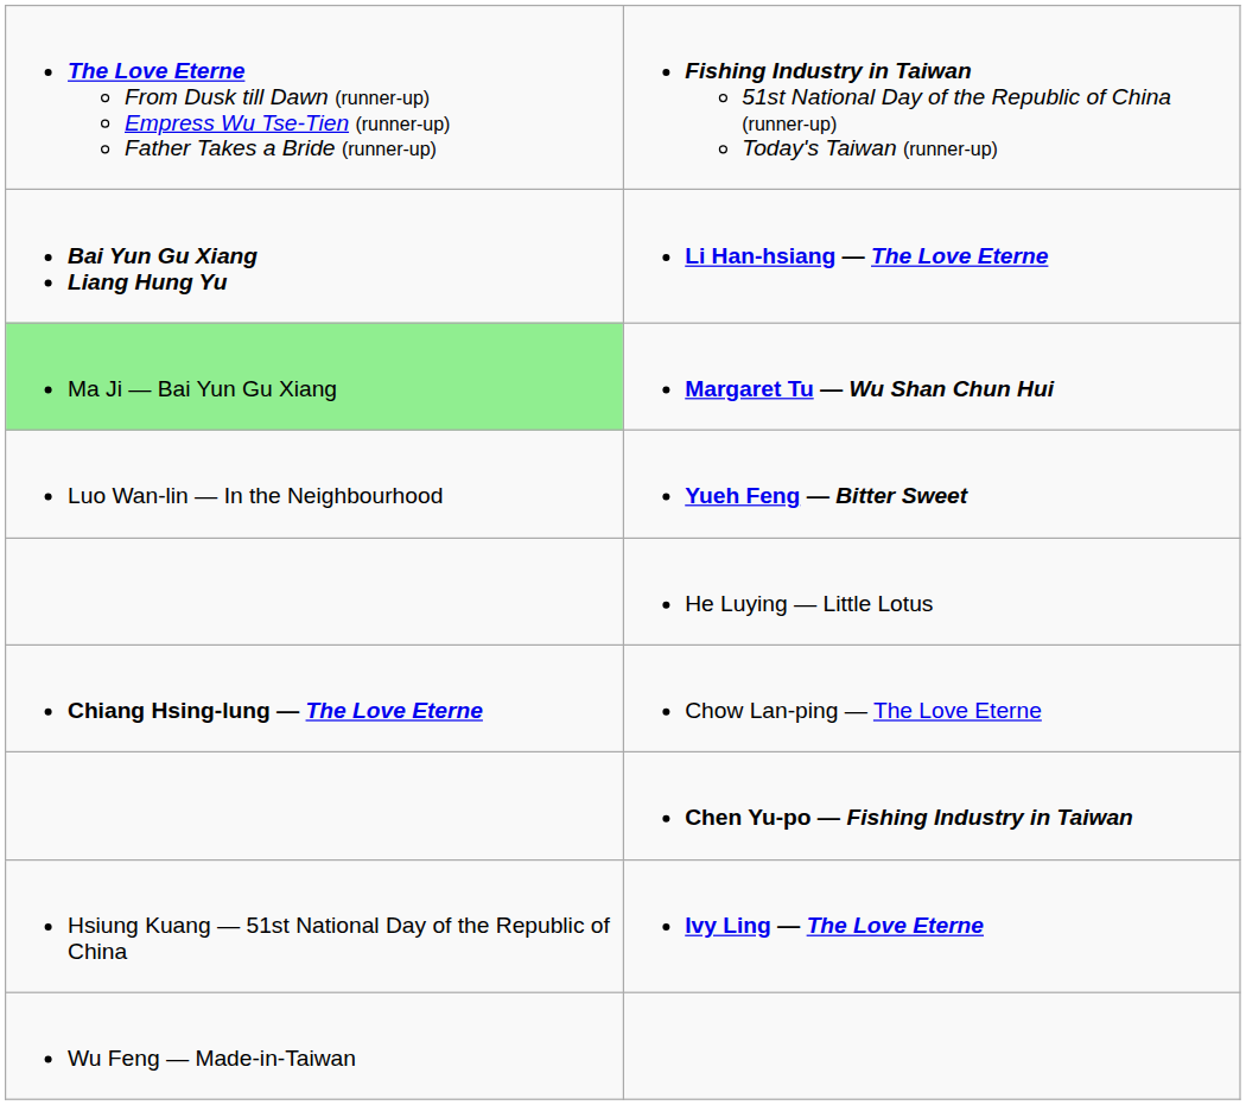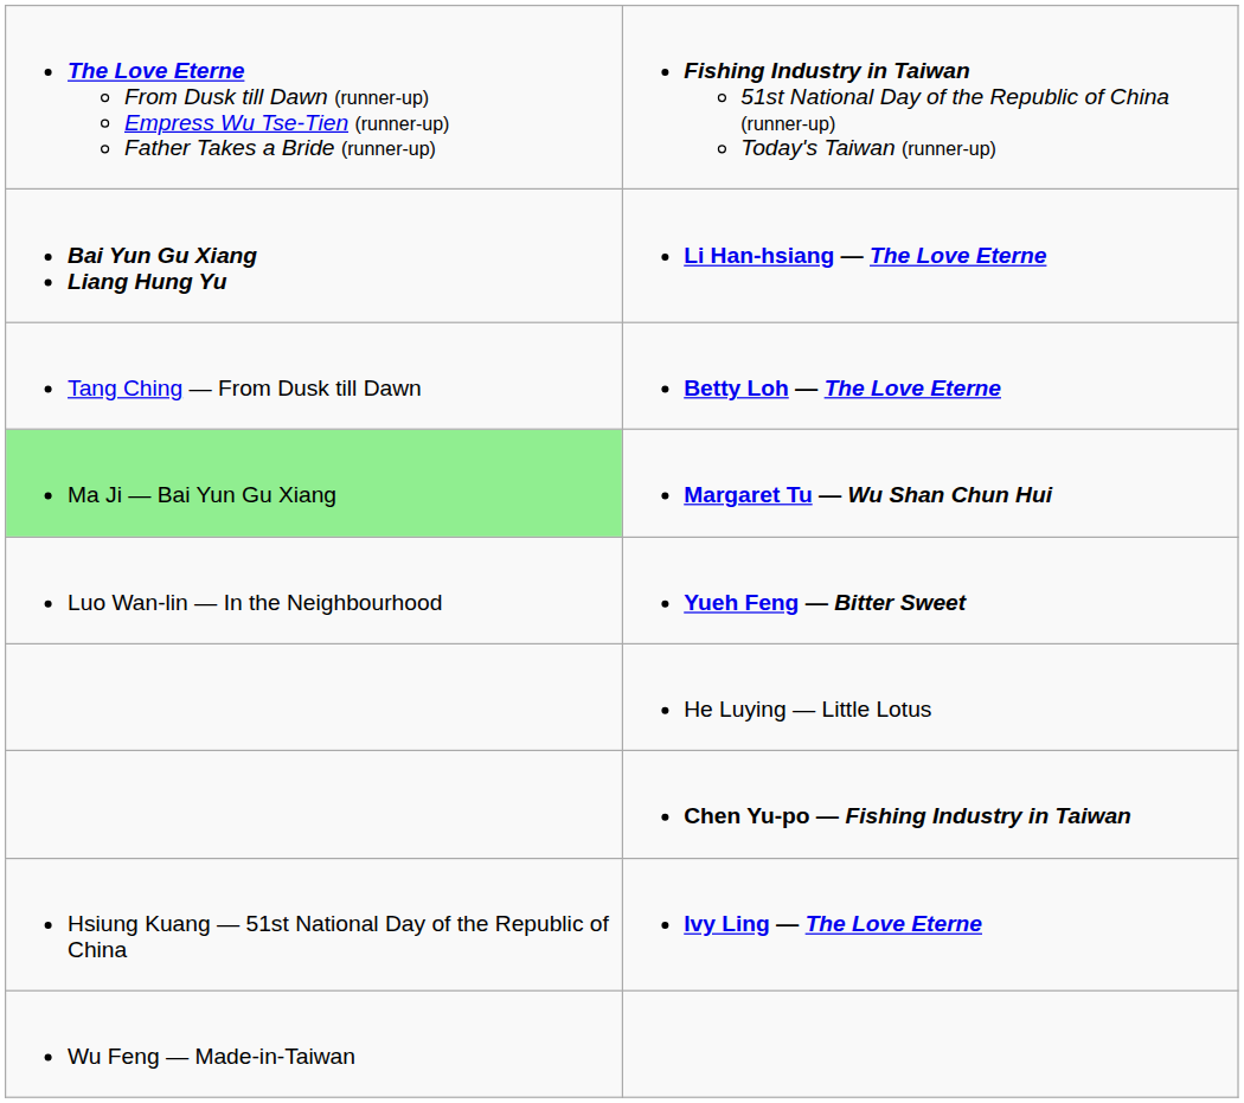+ row: Tang Ching — From Dusk till Dawn | Betty Loh — The Love Eterne
- row: Chiang Hsing-lung — The Love Eterne | Chow Lan-ping — The Love Eterne
